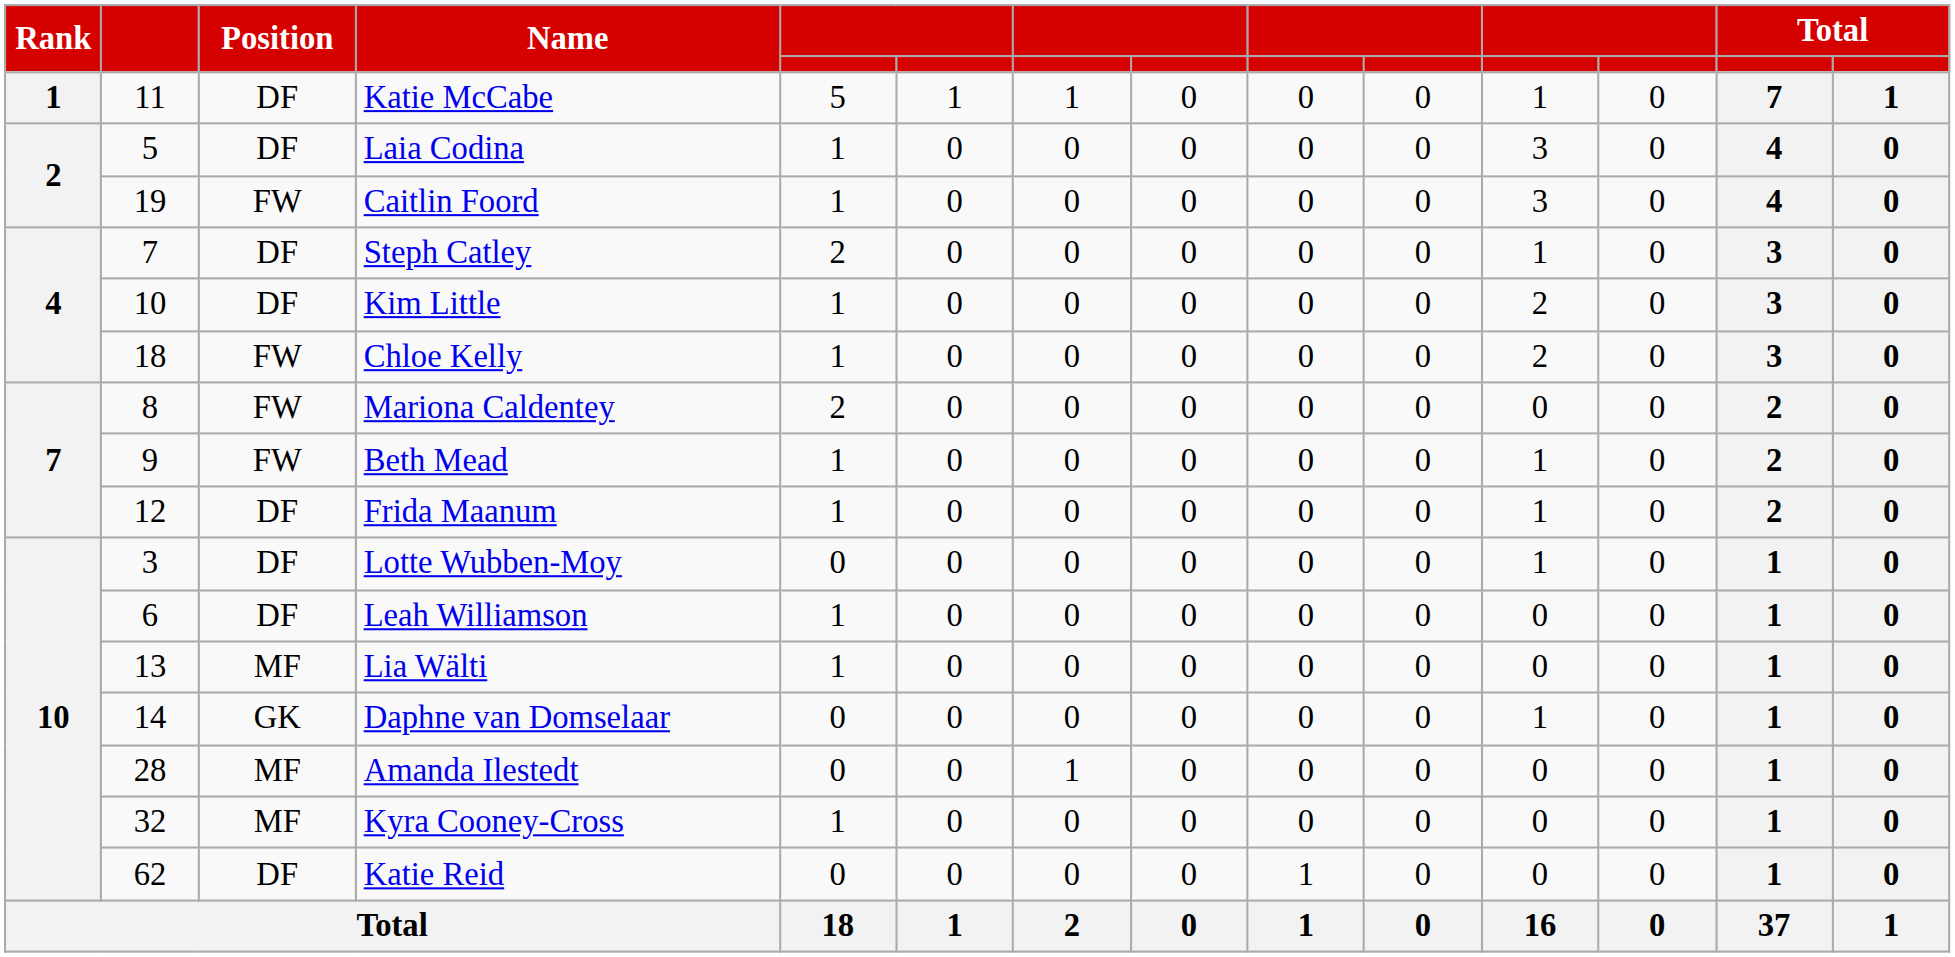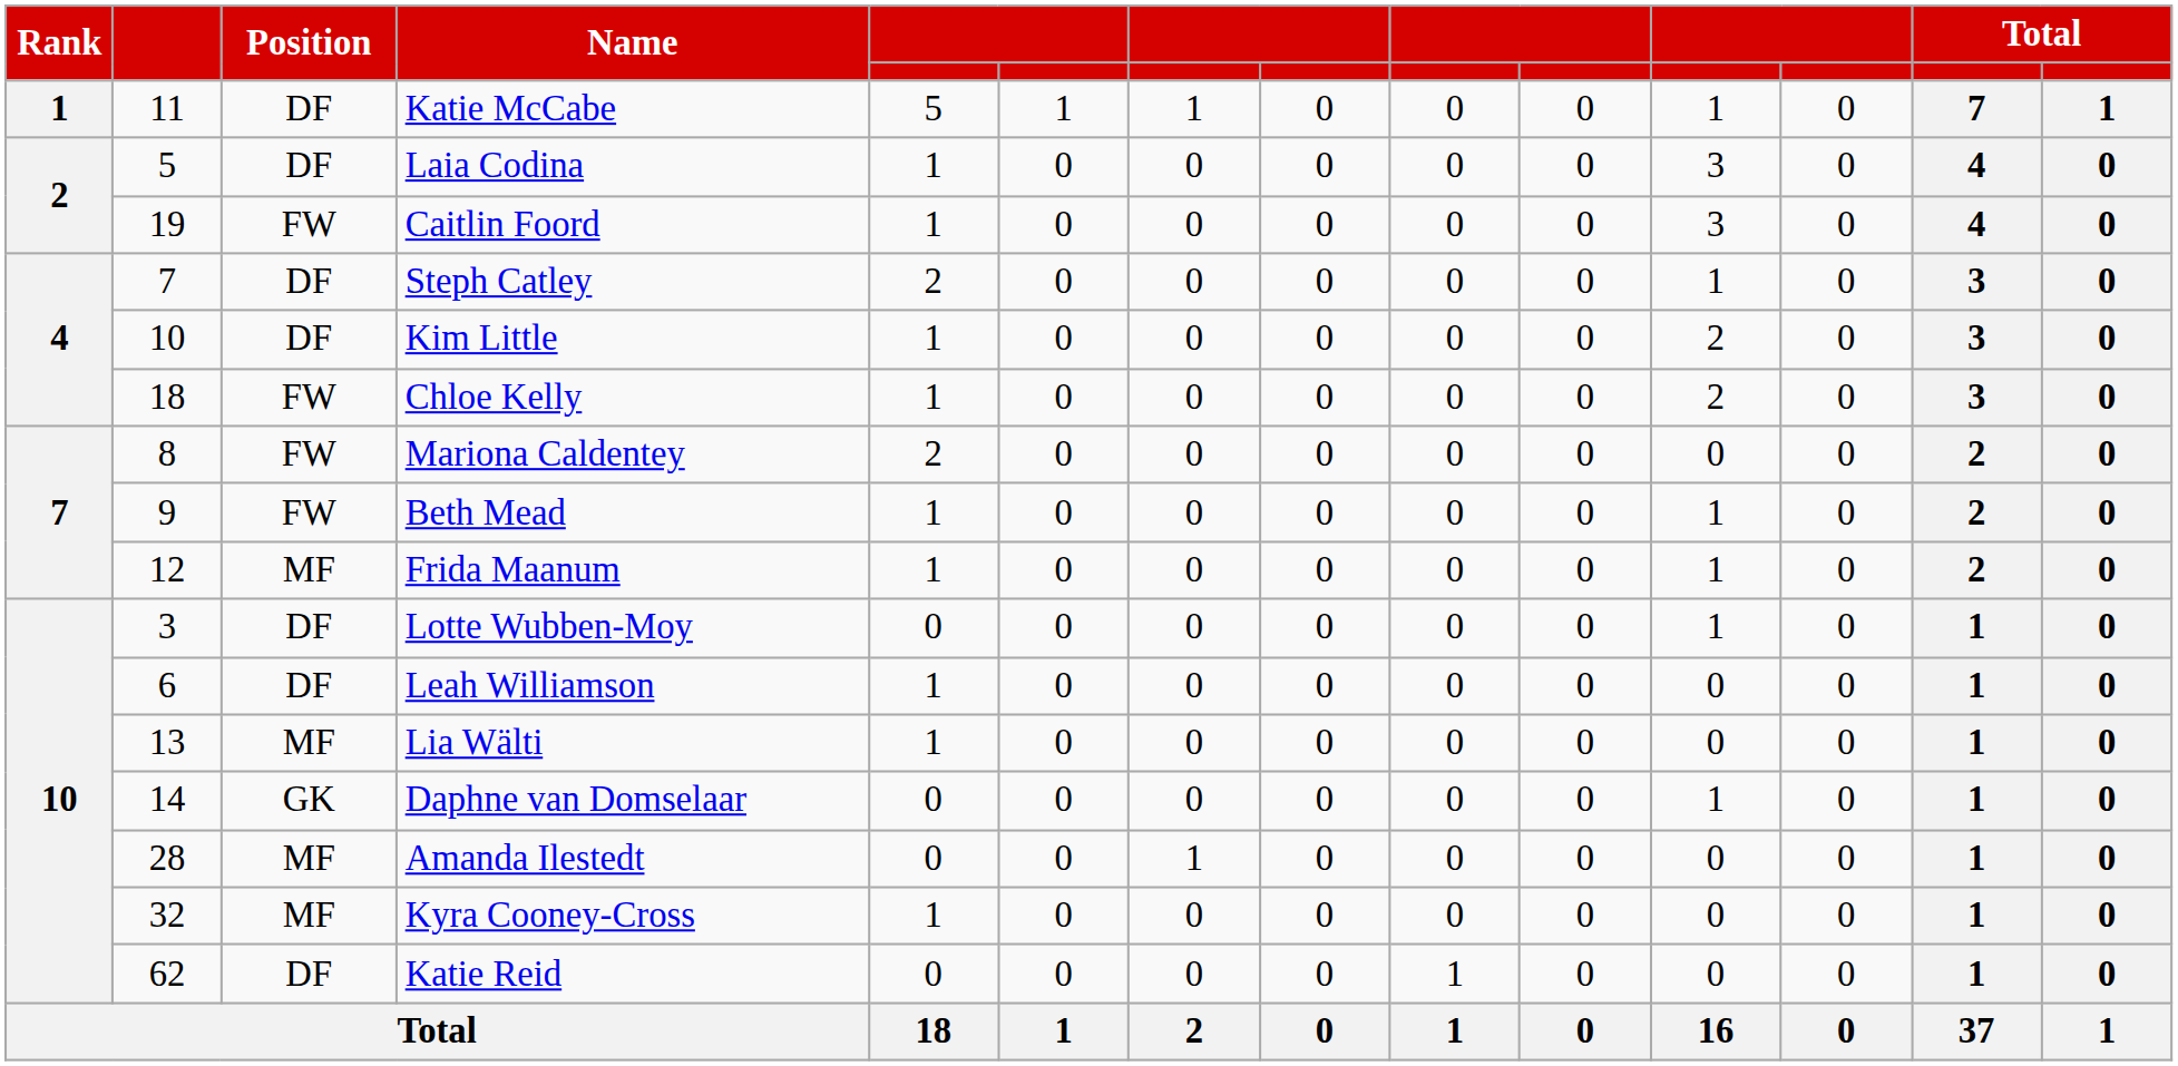Frida Maanum | Position: DF -> MF
